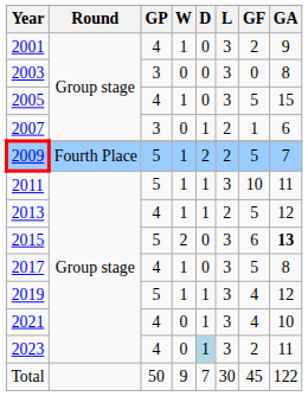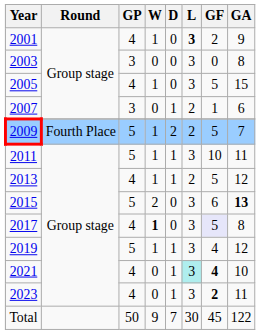2001 | L: normal -> bold
2017 | W: normal -> bold
2017 | GF: no background -> lavender background
2021 | L: no background -> paleturquoise background
2021 | GF: normal -> bold
2023 | D: lightblue background -> no background
2023 | GF: normal -> bold
